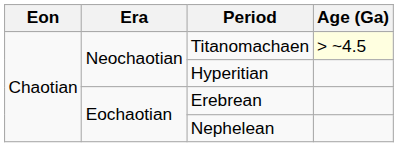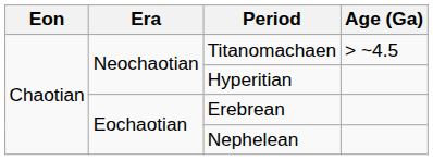Titanomachaen | Age (Ga): lightyellow background -> no background
